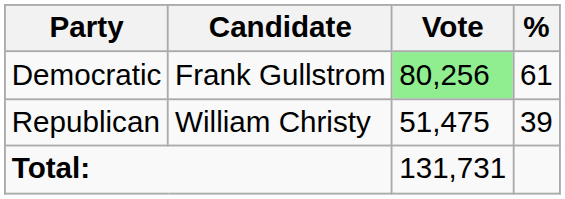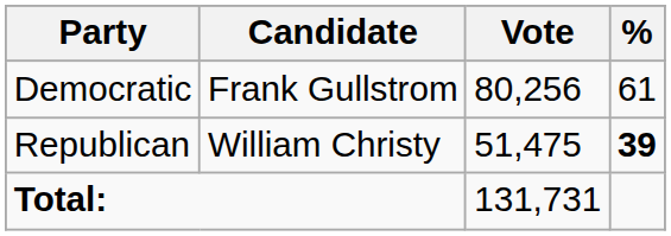Democratic | Vote: lightgreen background -> no background
Republican | %: normal -> bold
